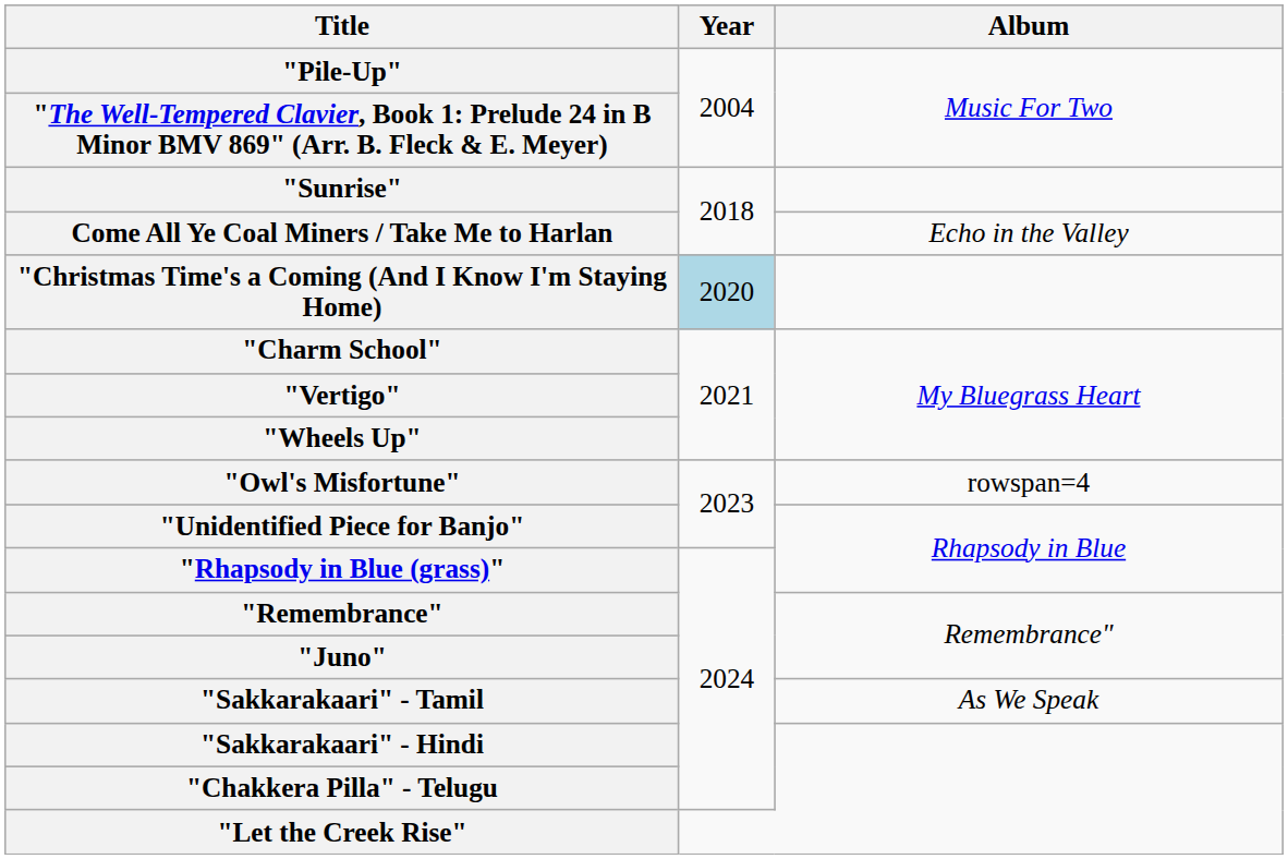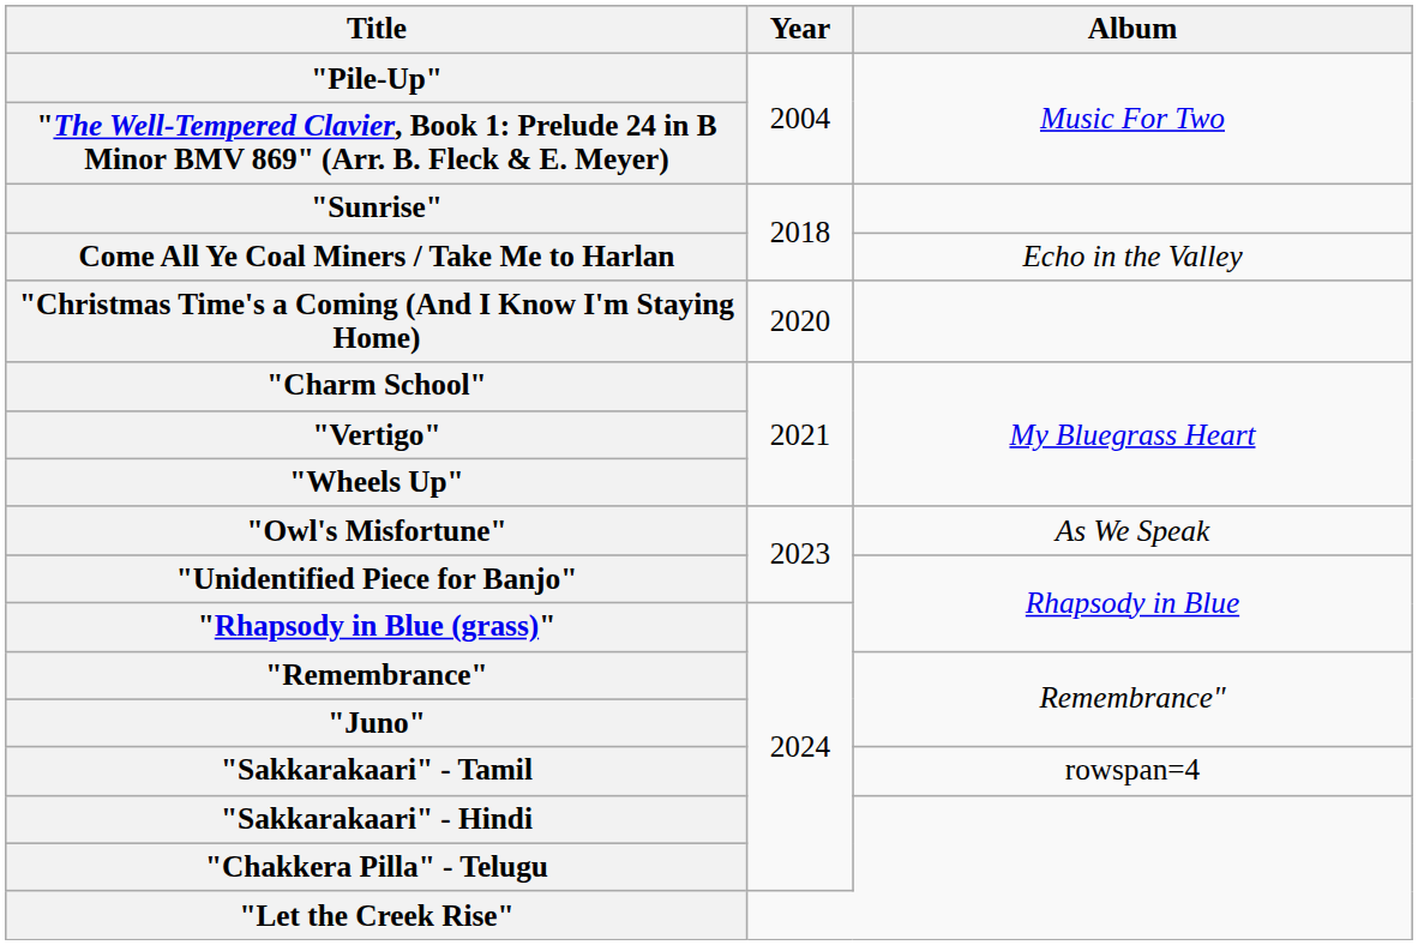"Christmas Time's a Coming (And I Know I'm Staying Home) | Year: lightblue background -> no background
"Owl's Misfortune" | Album: rowspan=4 -> As We Speak
"Sakkarakaari" - Tamil | Album: As We Speak -> rowspan=4
